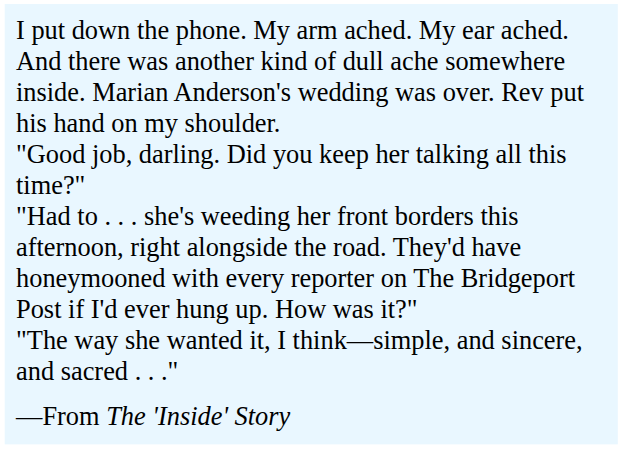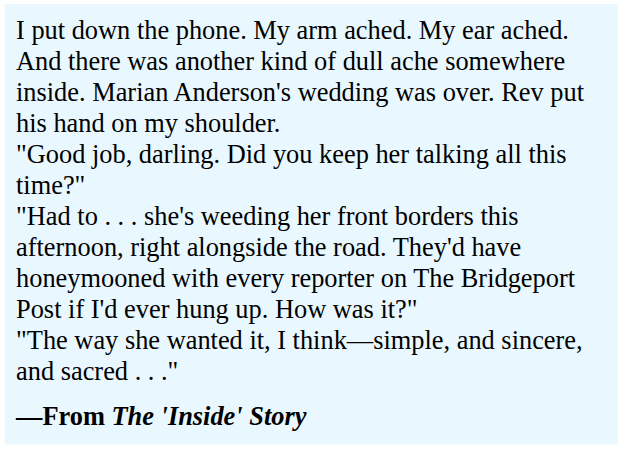row 2 | column 1: normal -> bold
